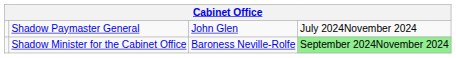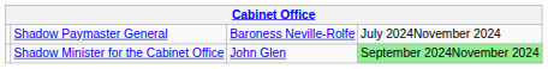Shadow Paymaster General | column 3: John Glen -> Baroness Neville-Rolfe
Shadow Minister for the Cabinet Office | column 3: Baroness Neville-Rolfe -> John Glen
